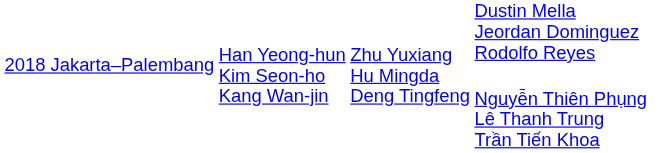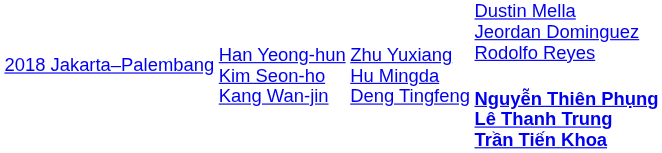row 2 | column 4: normal -> bold
